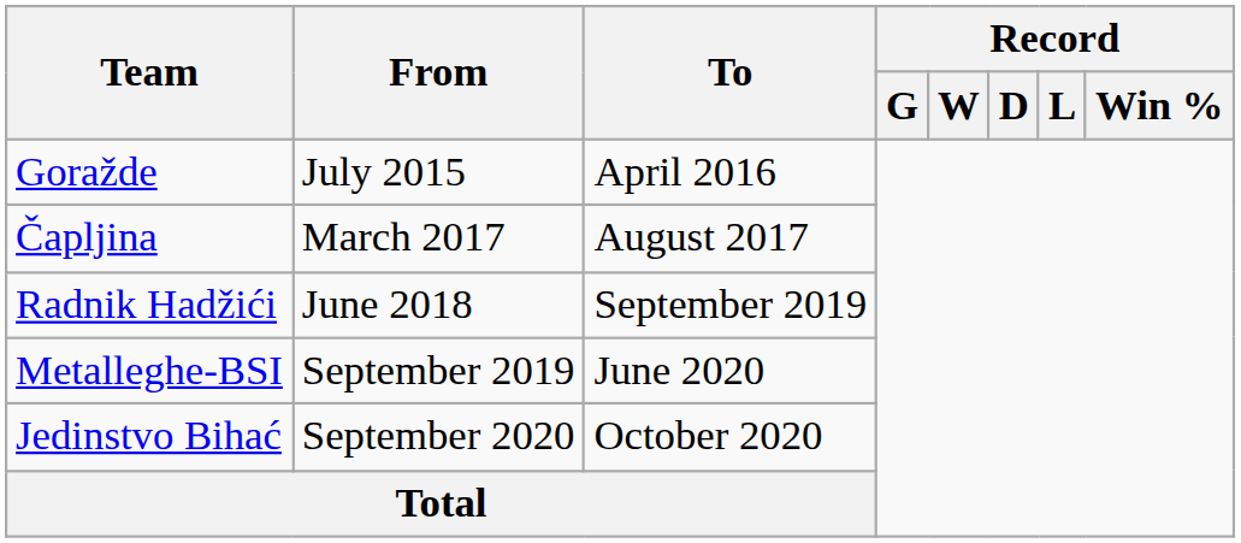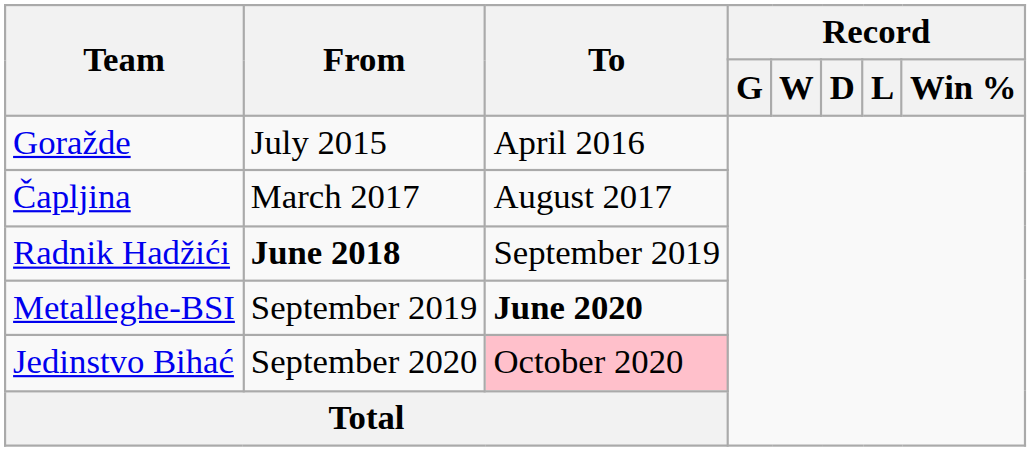Radnik Hadžići | From: normal -> bold
Metalleghe-BSI | To: normal -> bold
Jedinstvo Bihać | To: no background -> pink background
